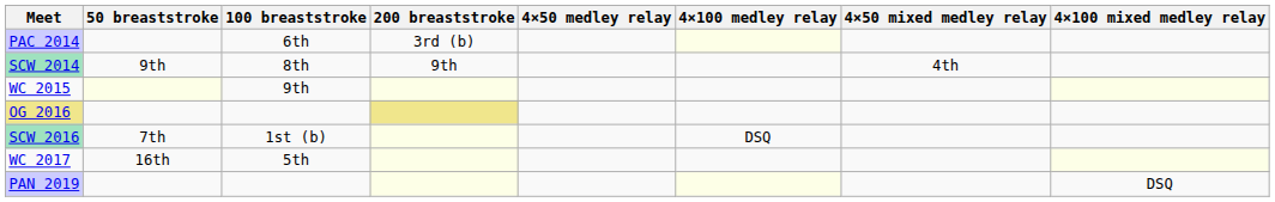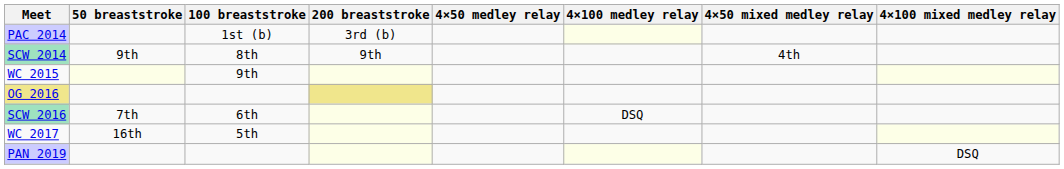PAC 2014 | 100 breaststroke: 6th -> 1st (b)
SCW 2016 | 100 breaststroke: 1st (b) -> 6th
